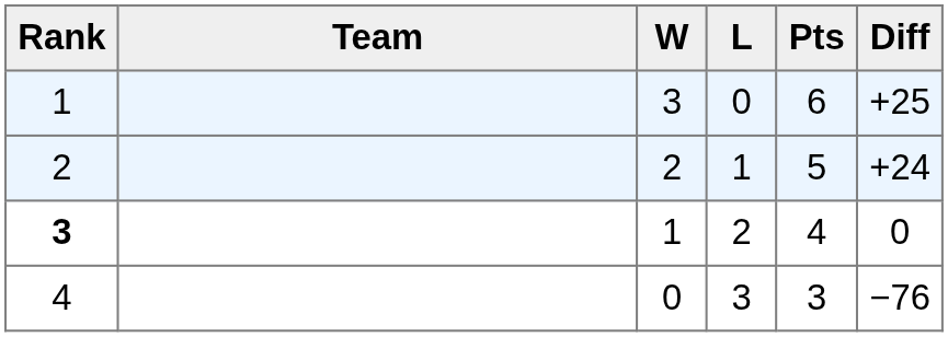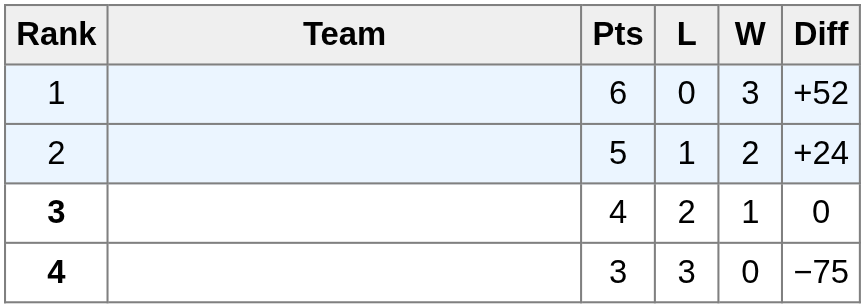columns swapped: W <-> Pts
row 2 | Diff: +25 -> +52
row 5 | Rank: normal -> bold
row 5 | Diff: −76 -> −75
